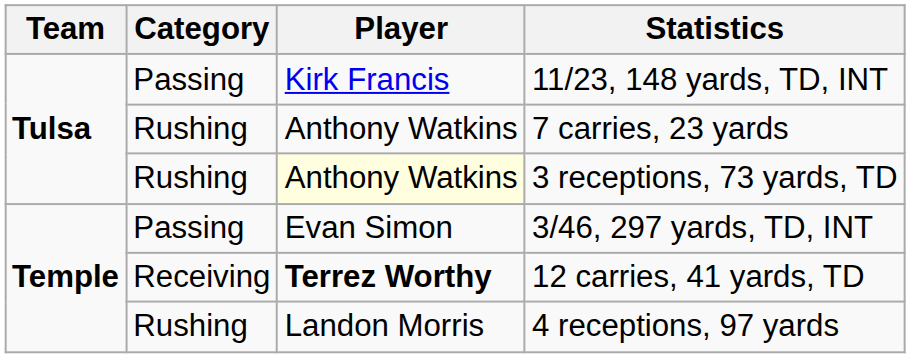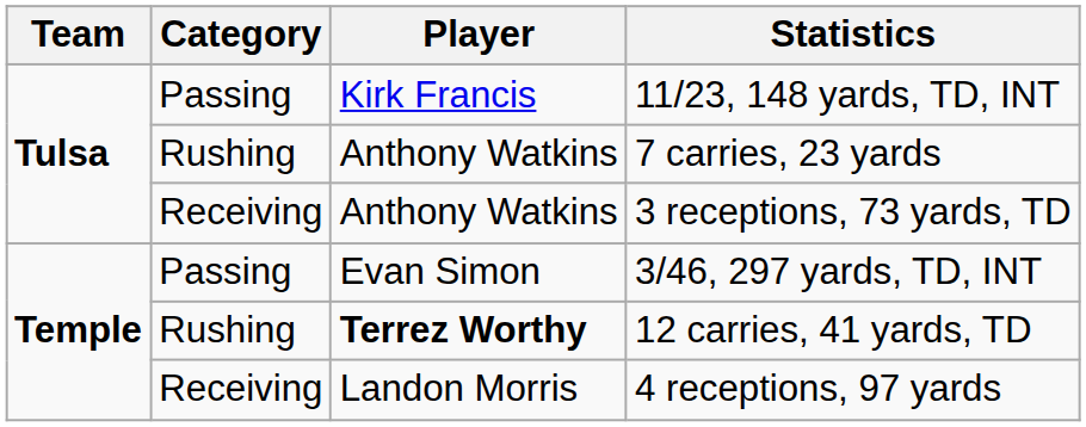3 receptions, 73 yards, TD | Category: Rushing -> Receiving
3 receptions, 73 yards, TD | Player: lightyellow background -> no background
12 carries, 41 yards, TD | Category: Receiving -> Rushing
4 receptions, 97 yards | Category: Rushing -> Receiving
